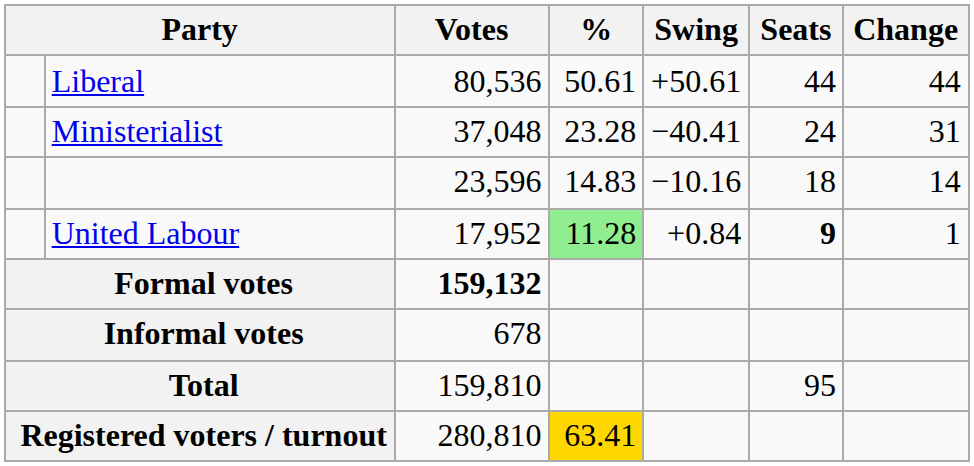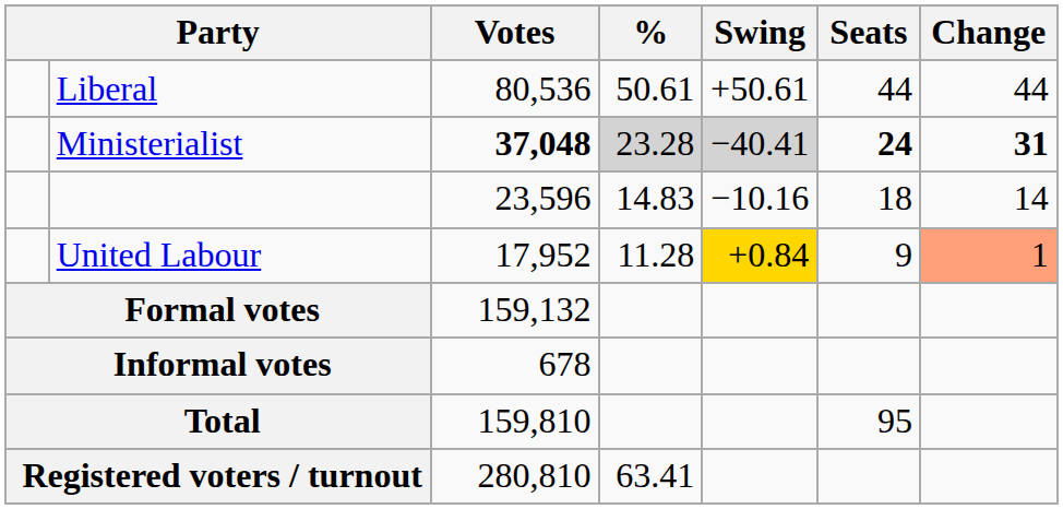Ministerialist | Votes: normal -> bold
Ministerialist | %: no background -> lightgrey background
Ministerialist | Swing: no background -> lightgrey background
Ministerialist | Seats: normal -> bold
Ministerialist | Change: normal -> bold
United Labour | %: lightgreen background -> no background
United Labour | Swing: no background -> gold background
United Labour | Seats: bold -> normal
United Labour | Change: no background -> lightsalmon background
Formal votes | Votes: bold -> normal
Registered voters / turnout | %: gold background -> no background
